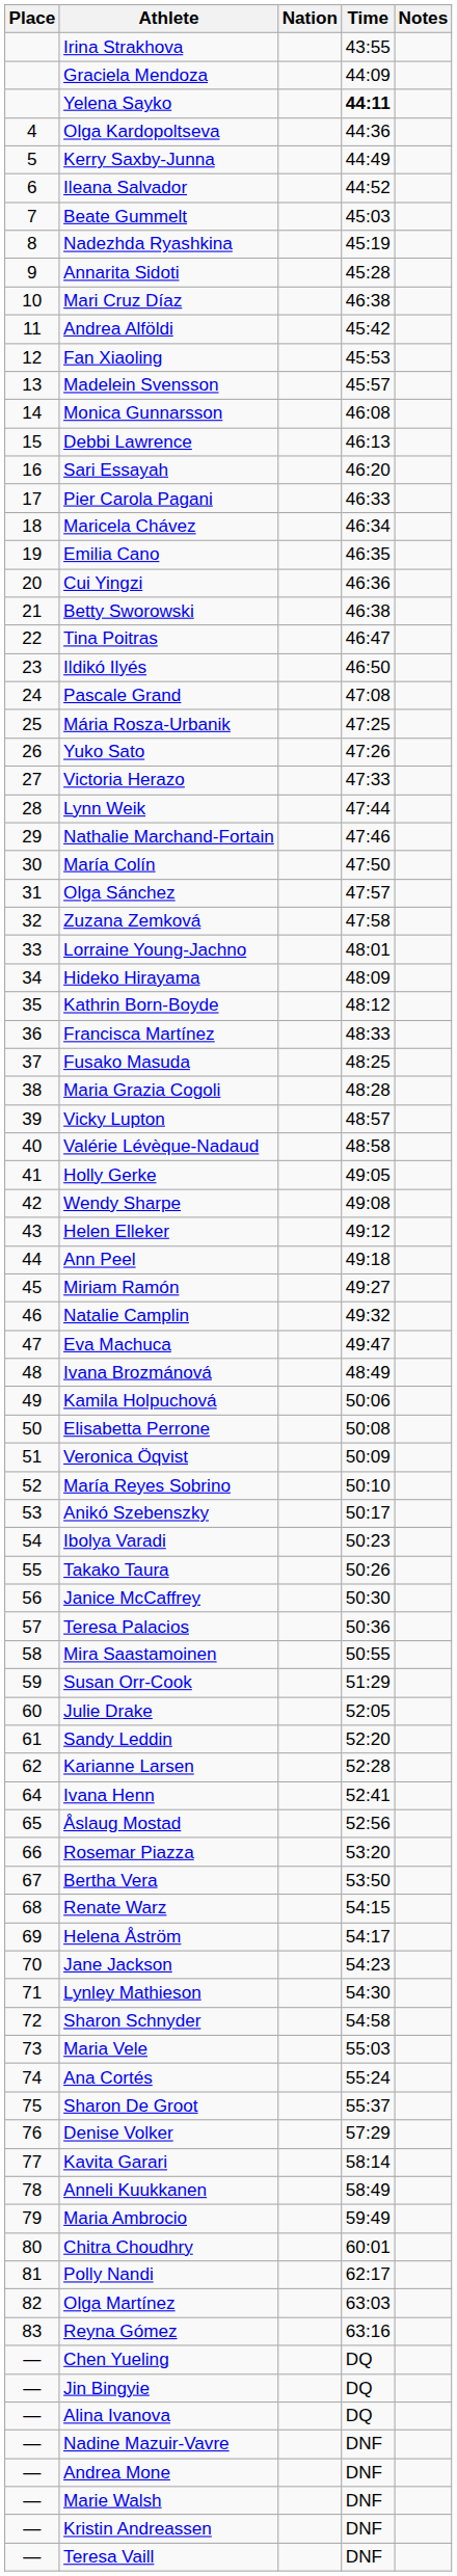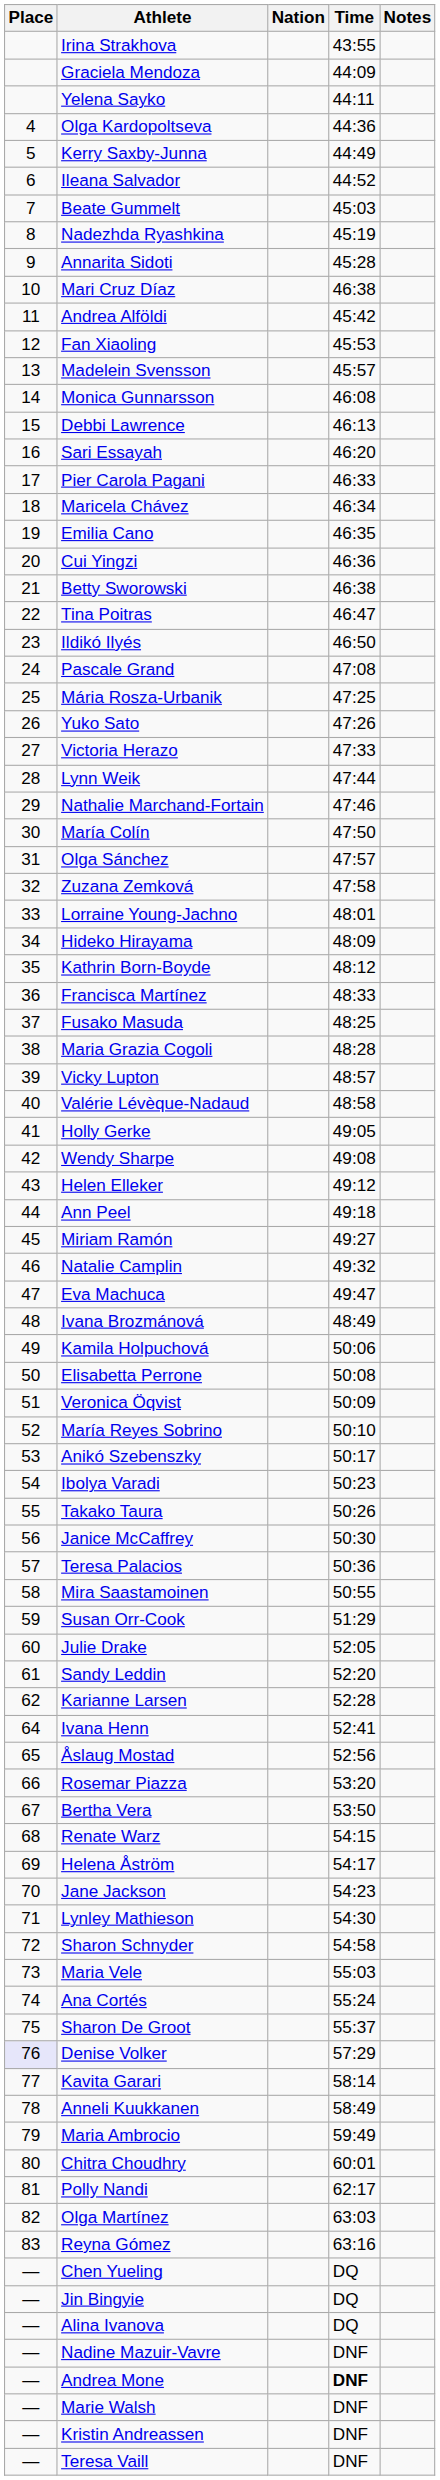Yelena Sayko | Time: bold -> normal
Denise Volker | Place: no background -> lavender background
Andrea Mone | Time: normal -> bold
